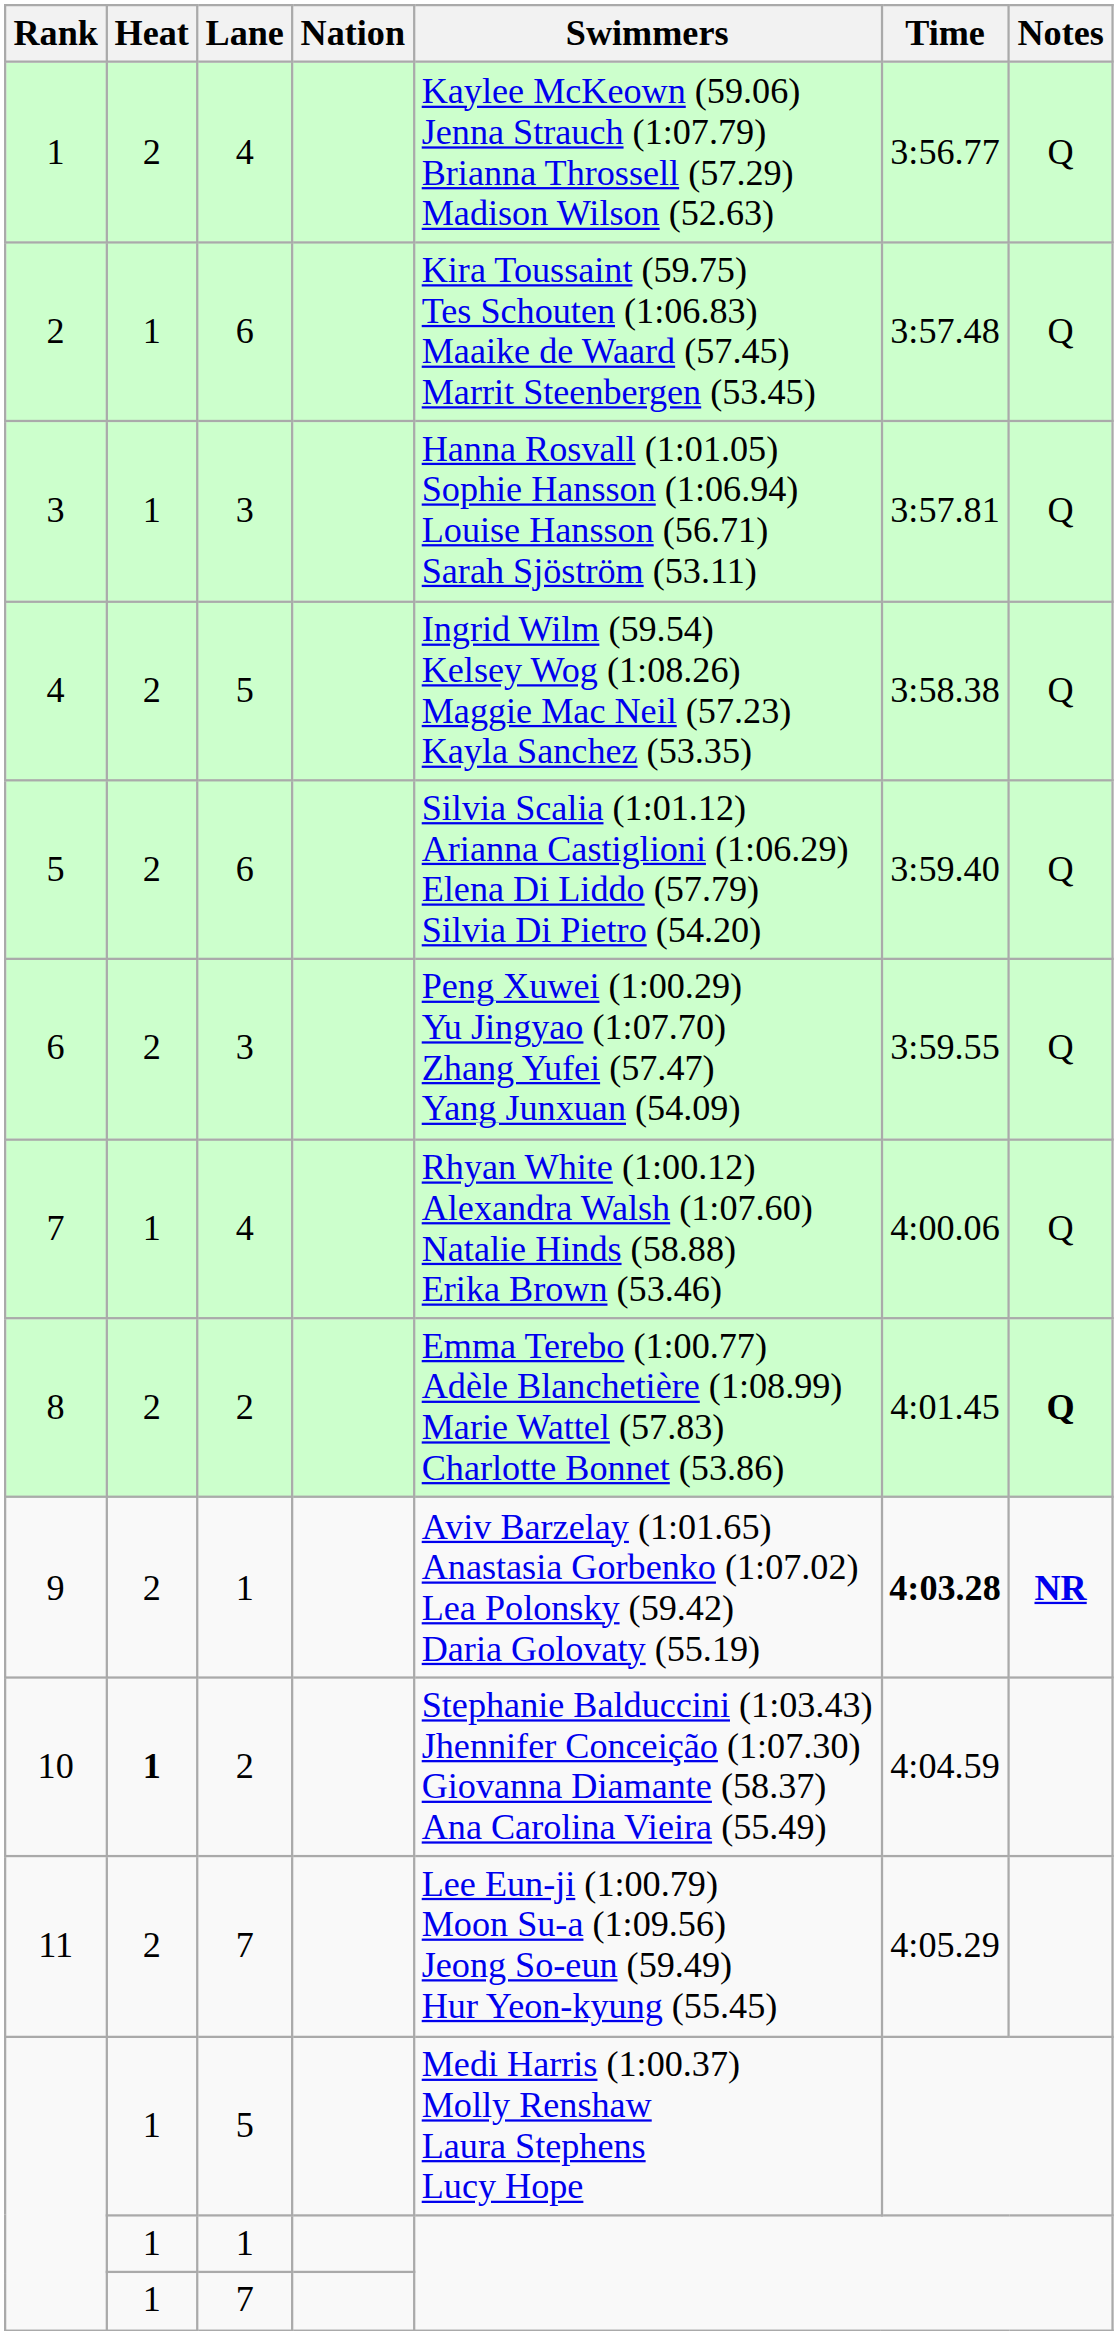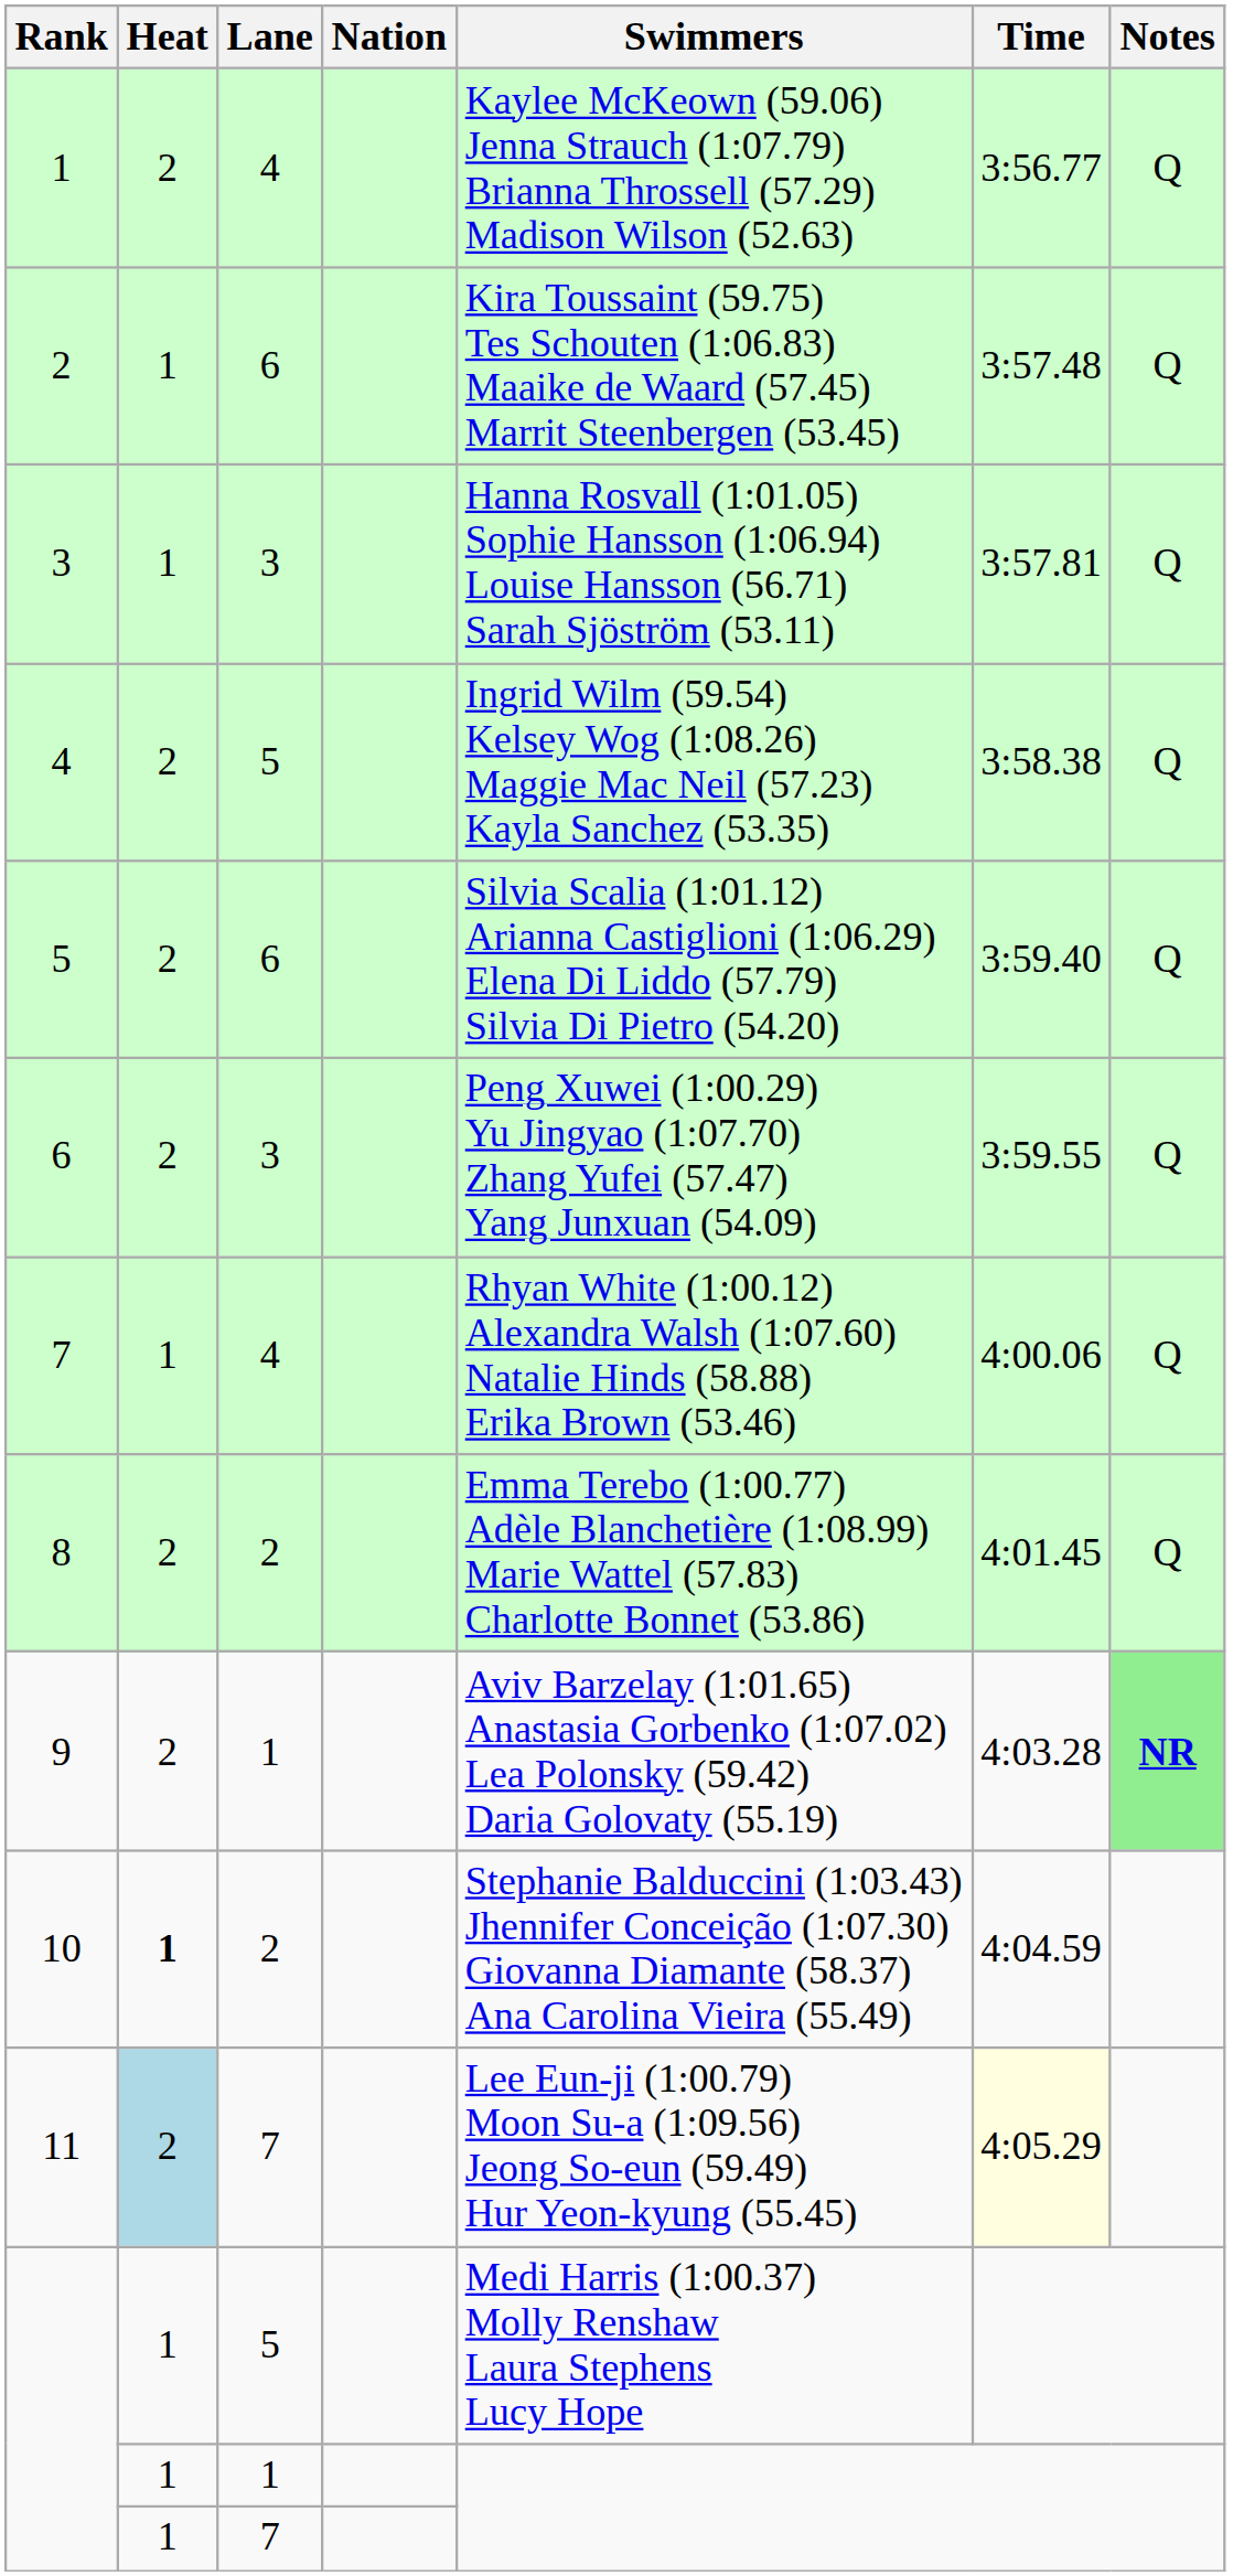8 | Notes: bold -> normal
9 | Time: bold -> normal
9 | Notes: no background -> lightgreen background
11 | Heat: no background -> lightblue background
11 | Time: no background -> lightyellow background
